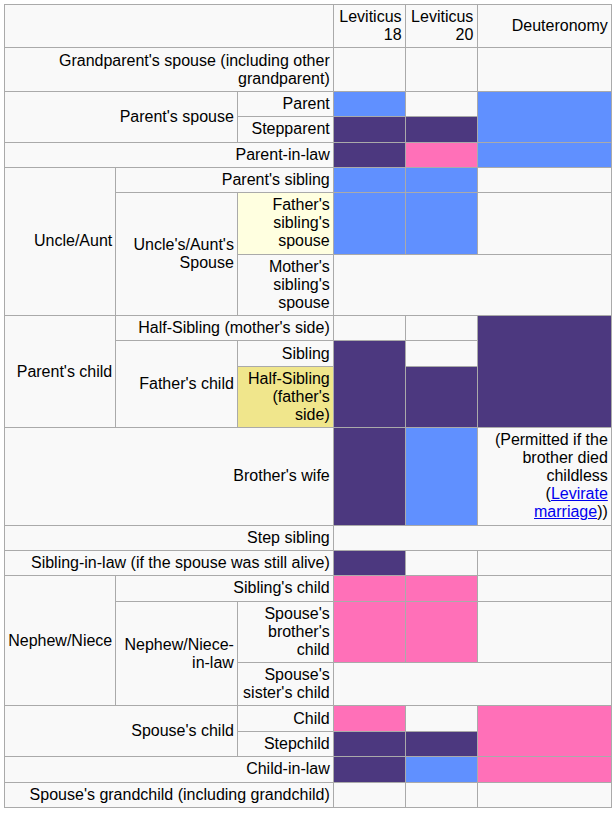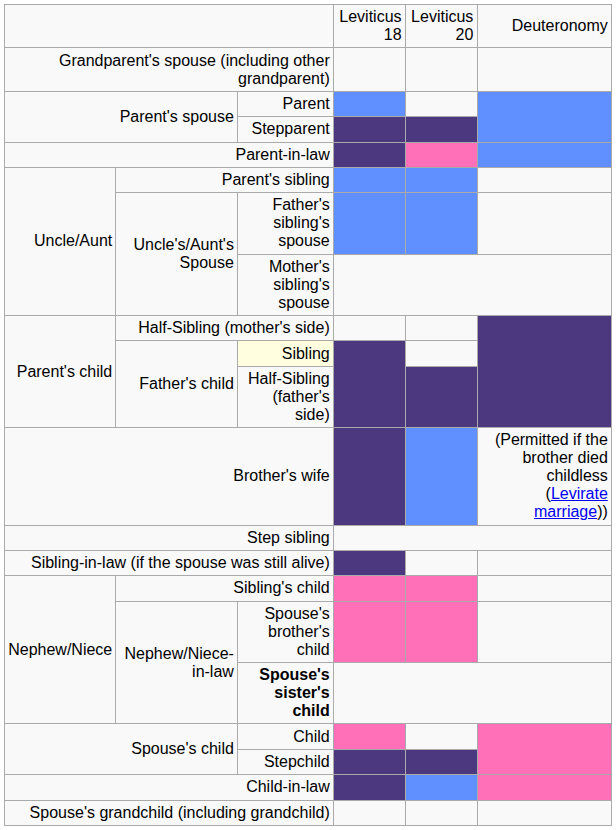Father's sibling's spouse | column 3: lightyellow background -> no background
Sibling | column 3: no background -> lightyellow background
Half-Sibling (father's side) | column 3: khaki background -> no background
Spouse's sister's child | column 3: normal -> bold
